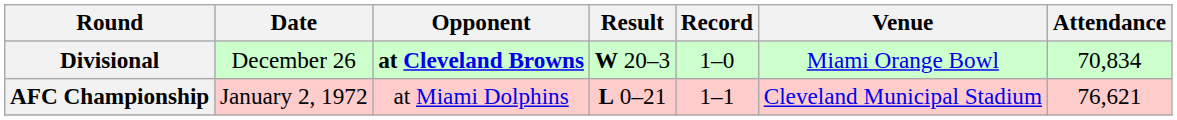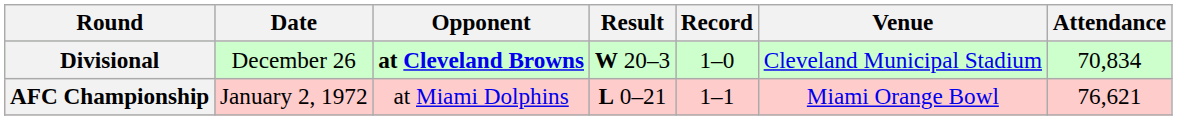Divisional | Venue: Miami Orange Bowl -> Cleveland Municipal Stadium
AFC Championship | Venue: Cleveland Municipal Stadium -> Miami Orange Bowl
